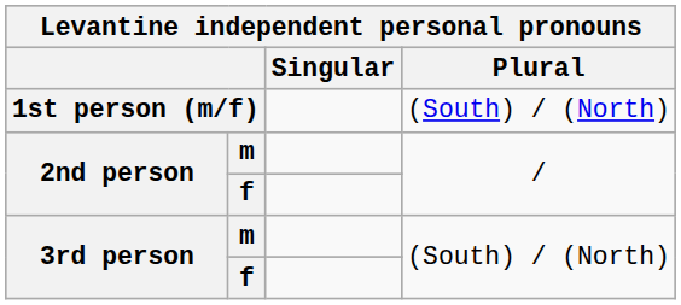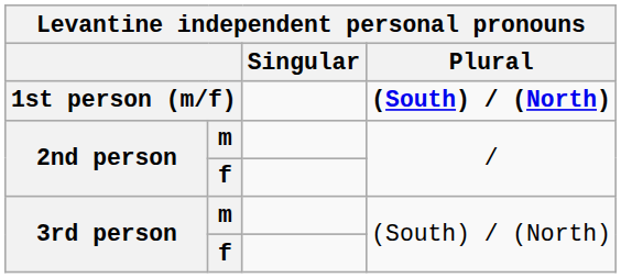1st person (m/f) | Plural: normal -> bold
